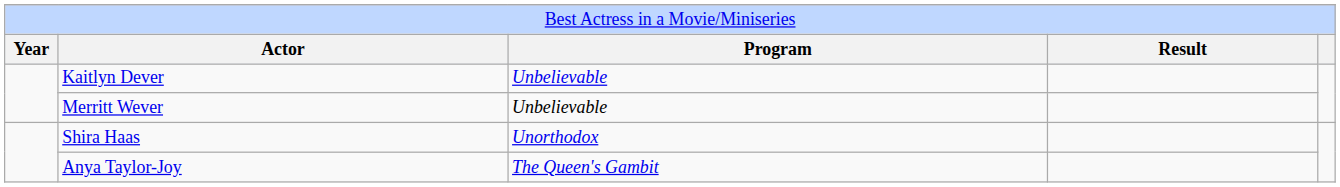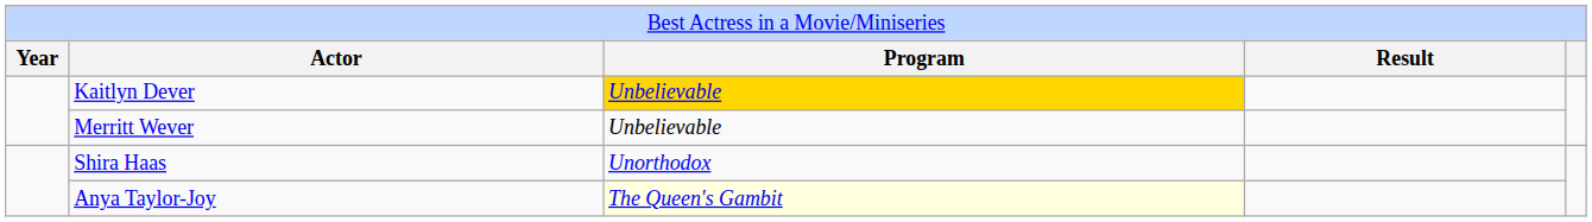Kaitlyn Dever | column 3: no background -> gold background
Anya Taylor-Joy | column 3: no background -> lightyellow background
